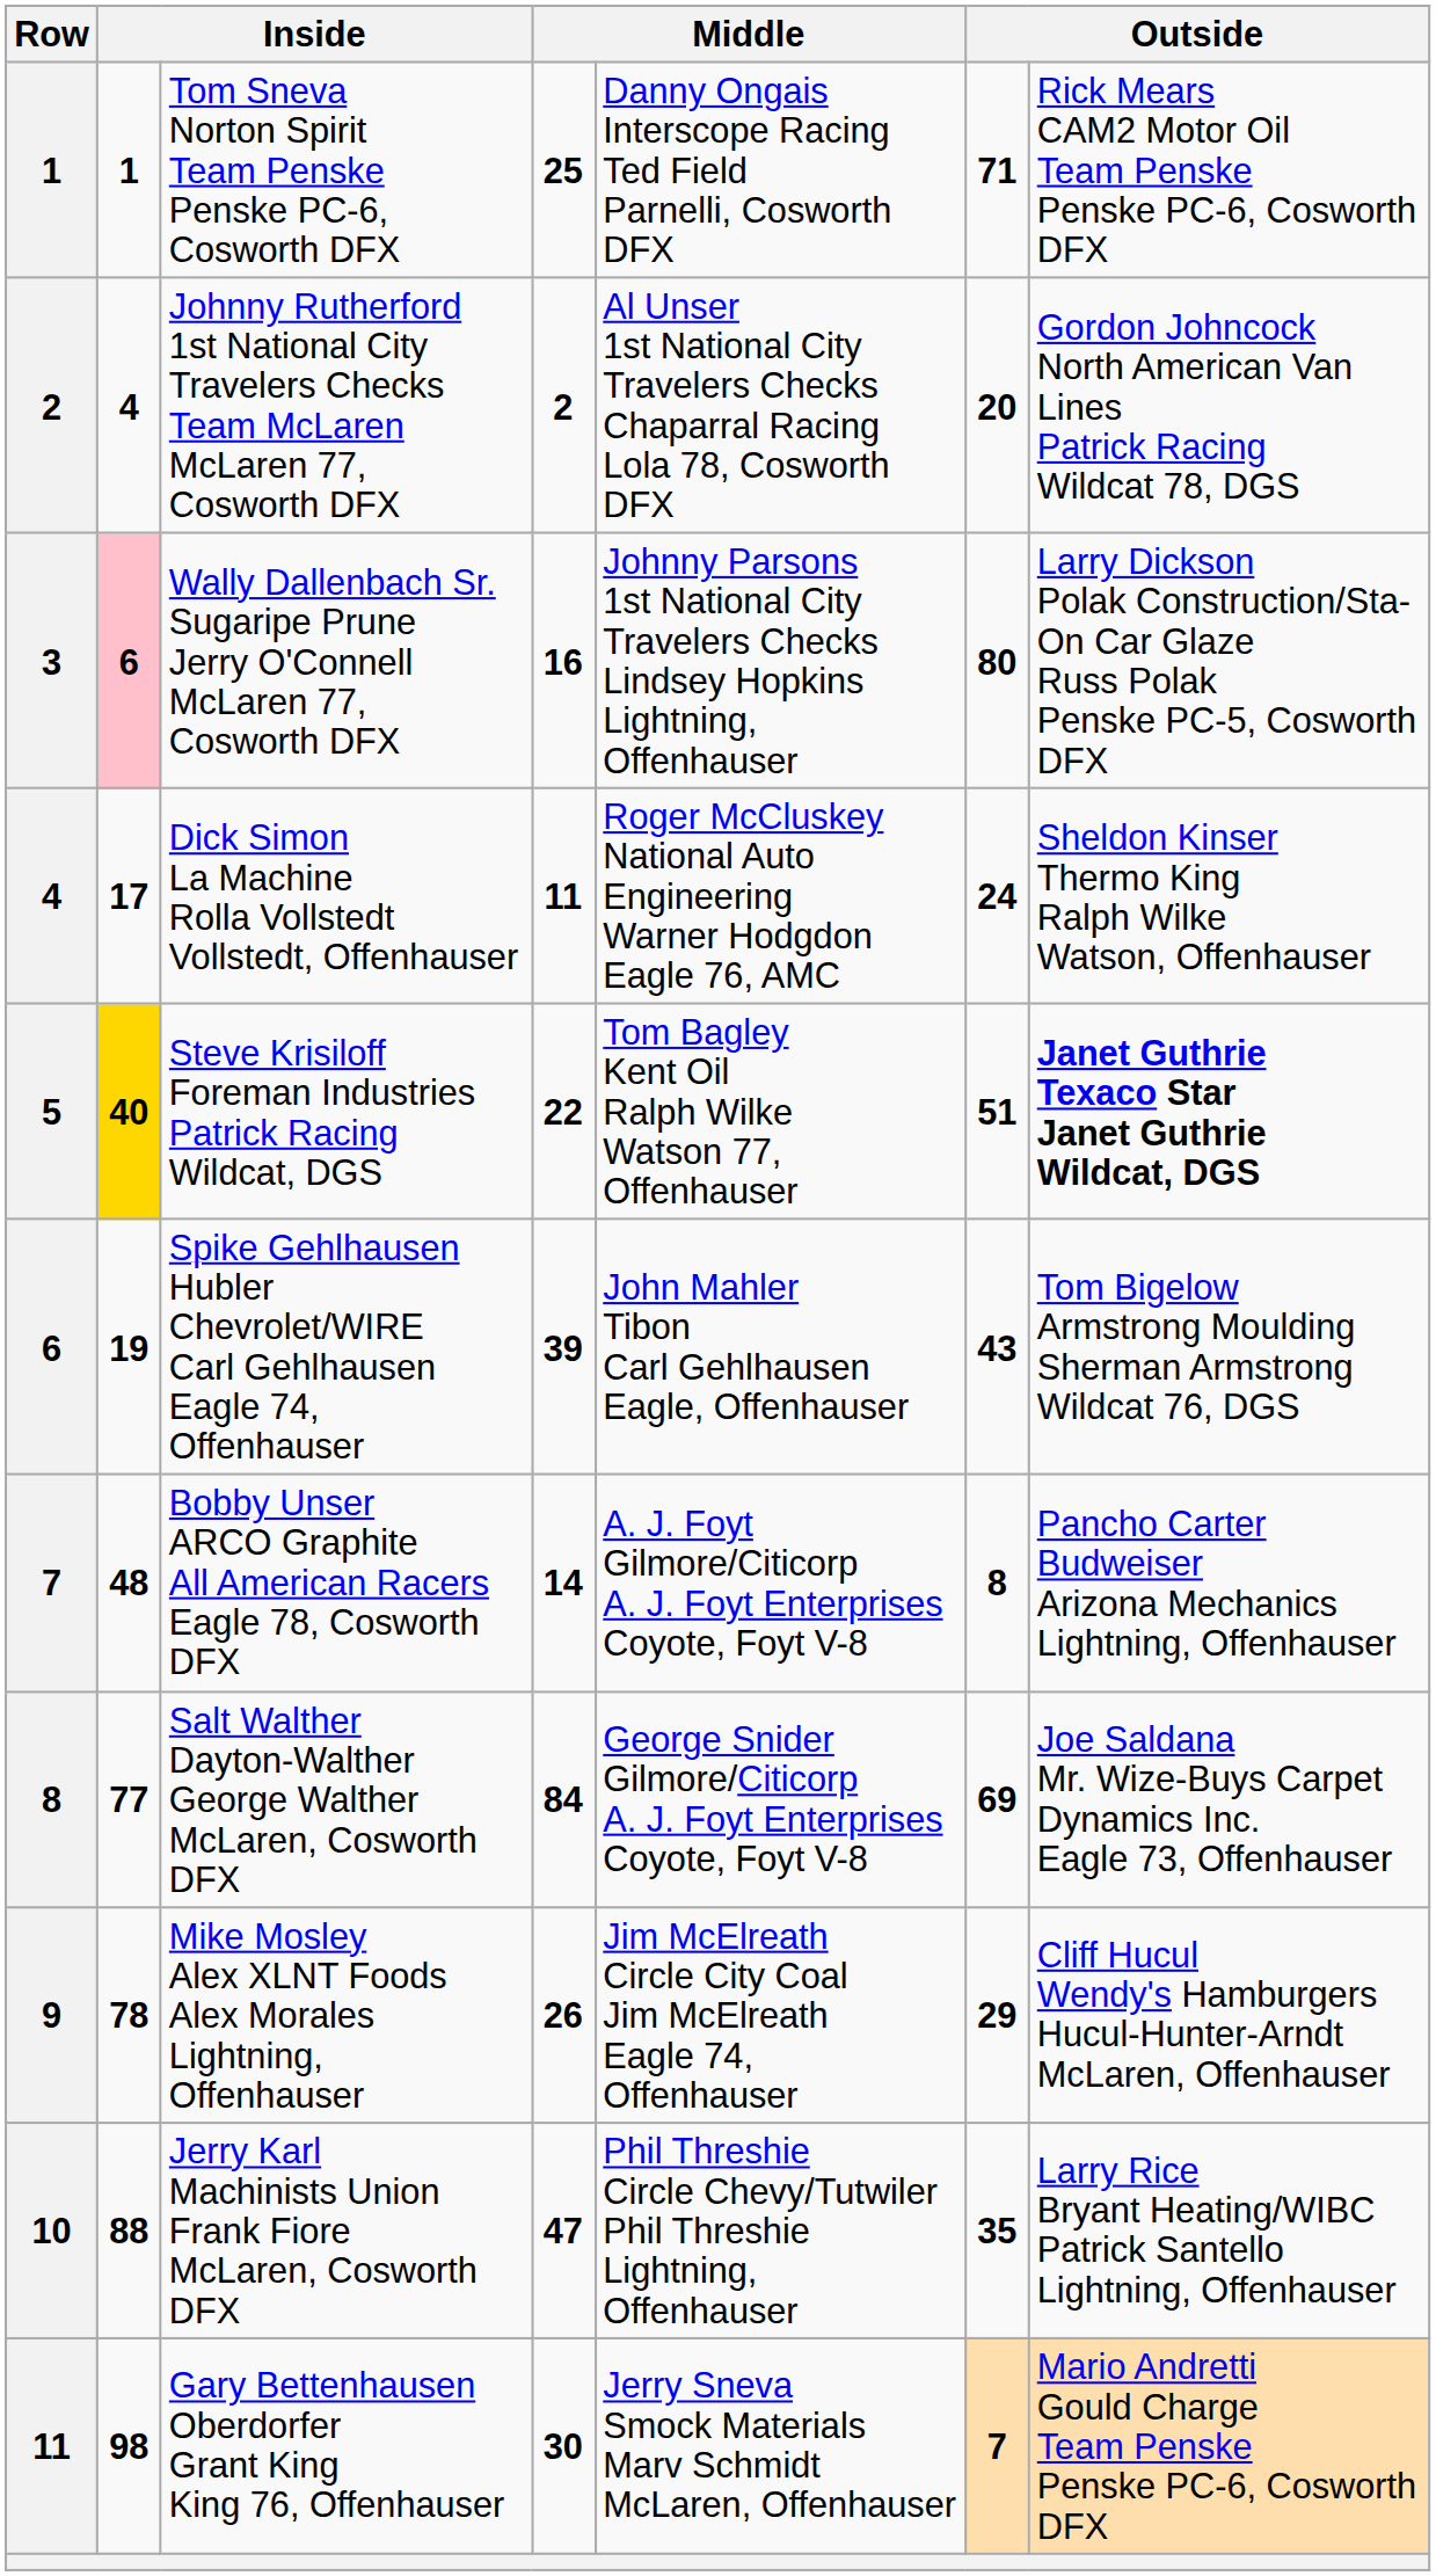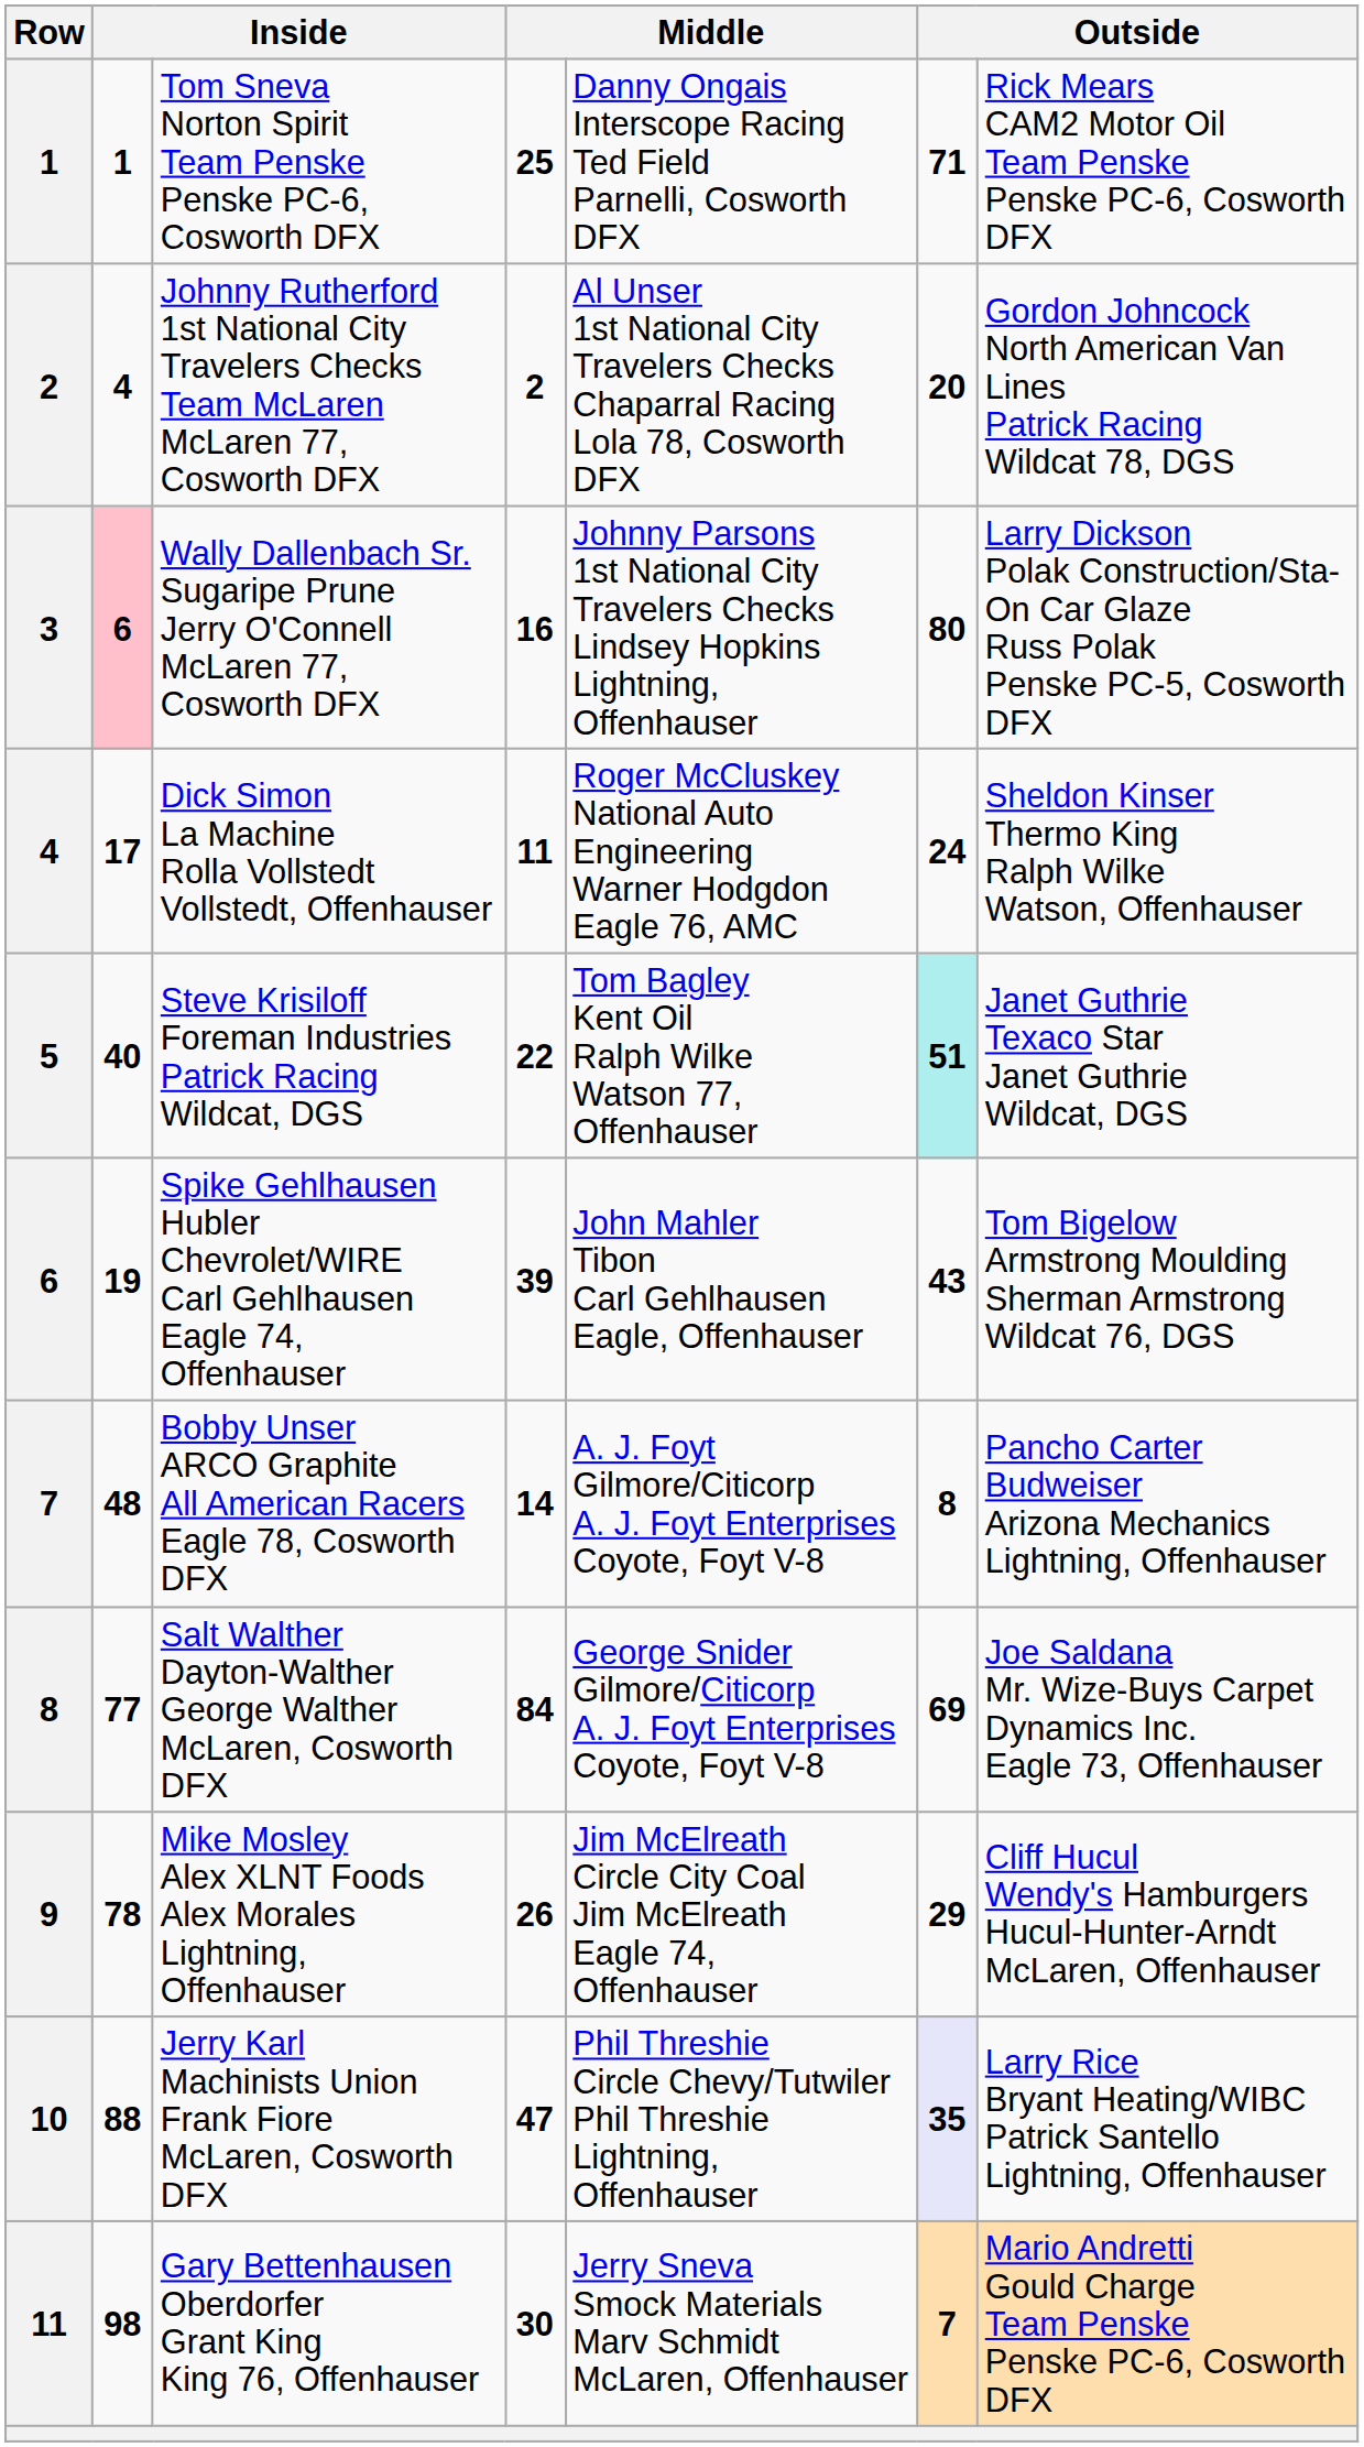5 | column 2: gold background -> no background
5 | column 6: no background -> paleturquoise background
5 | column 7: bold -> normal
10 | column 6: no background -> lavender background
